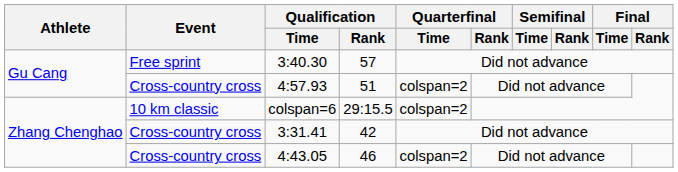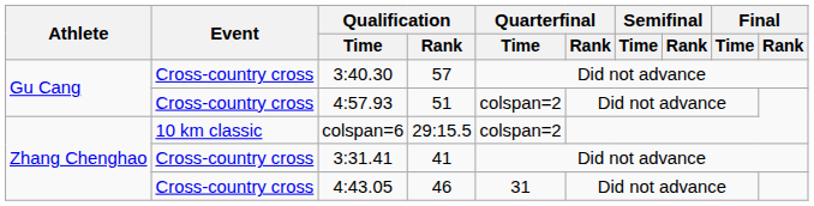3:40.30 | Event: Free sprint -> Cross-country cross
3:31.41 | Qualification / Rank: 42 -> 41
4:43.05 | Quarterfinal / Time: colspan=2 -> 31
